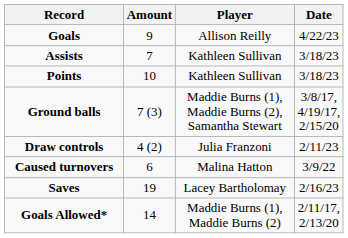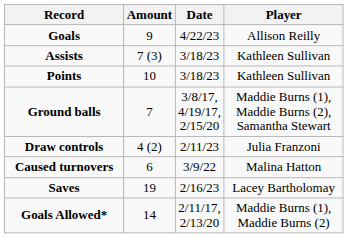columns swapped: Player <-> Date
Assists | Amount: 7 -> 7 (3)
Ground balls | Amount: 7 (3) -> 7
